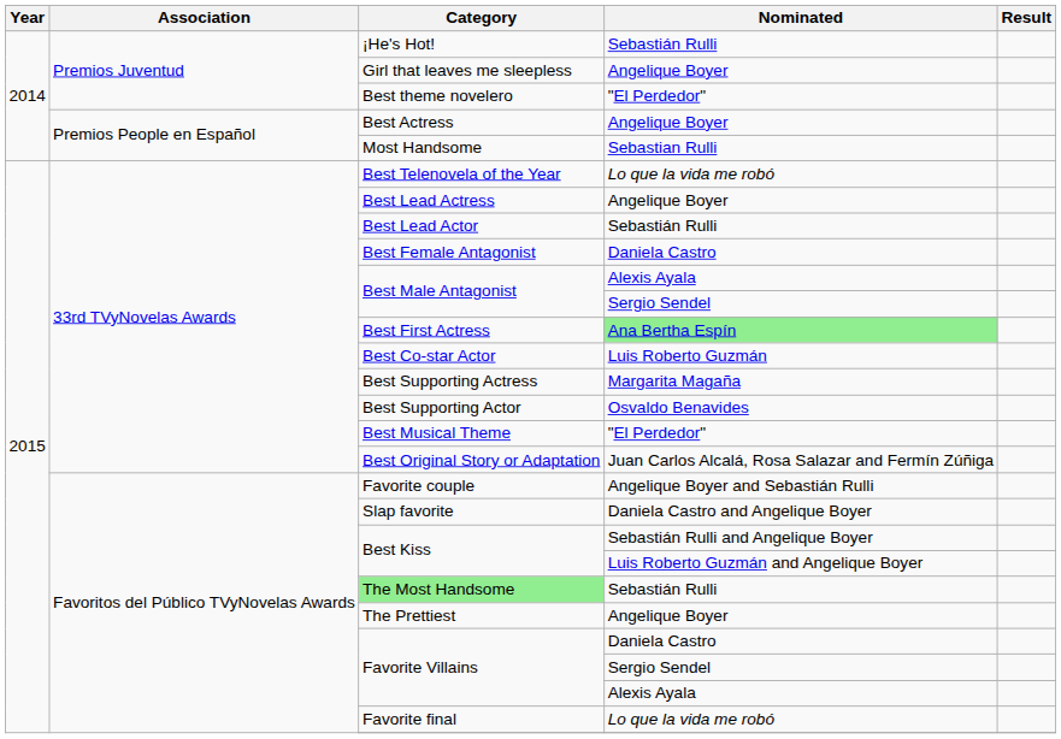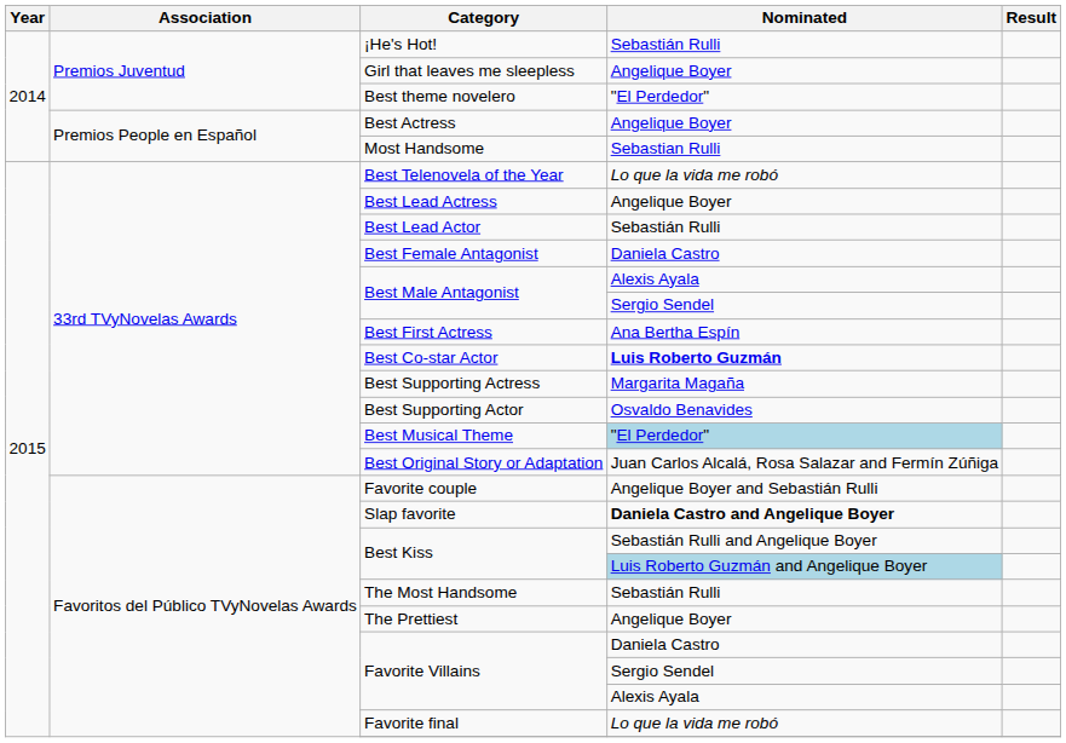Best First Actress | Nominated: lightgreen background -> no background
Best Co-star Actor | Nominated: normal -> bold
Best Musical Theme | Nominated: no background -> lightblue background
Slap favorite | Nominated: normal -> bold
Best Kiss / Luis Roberto Guzmán and Angelique Boyer | Nominated: no background -> lightblue background
The Most Handsome | Category: lightgreen background -> no background
